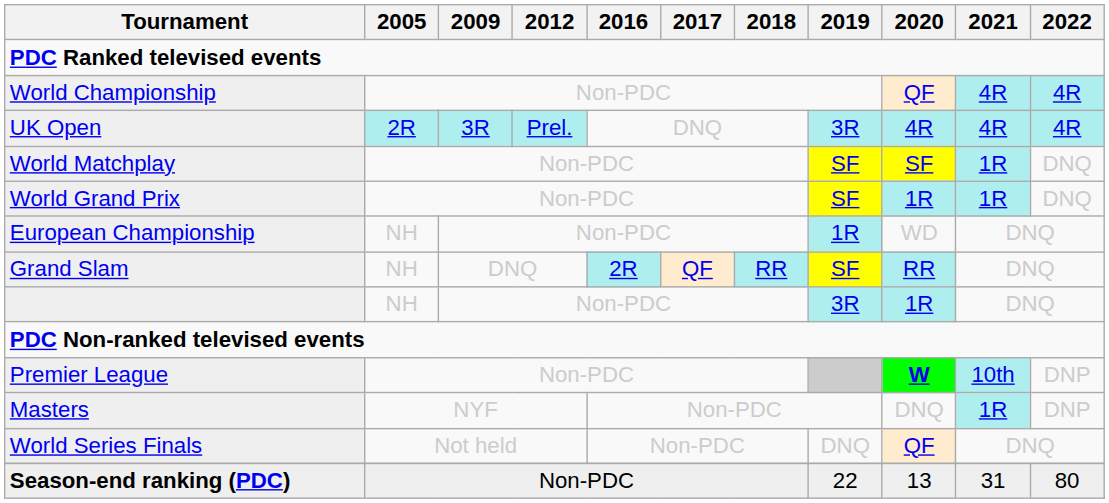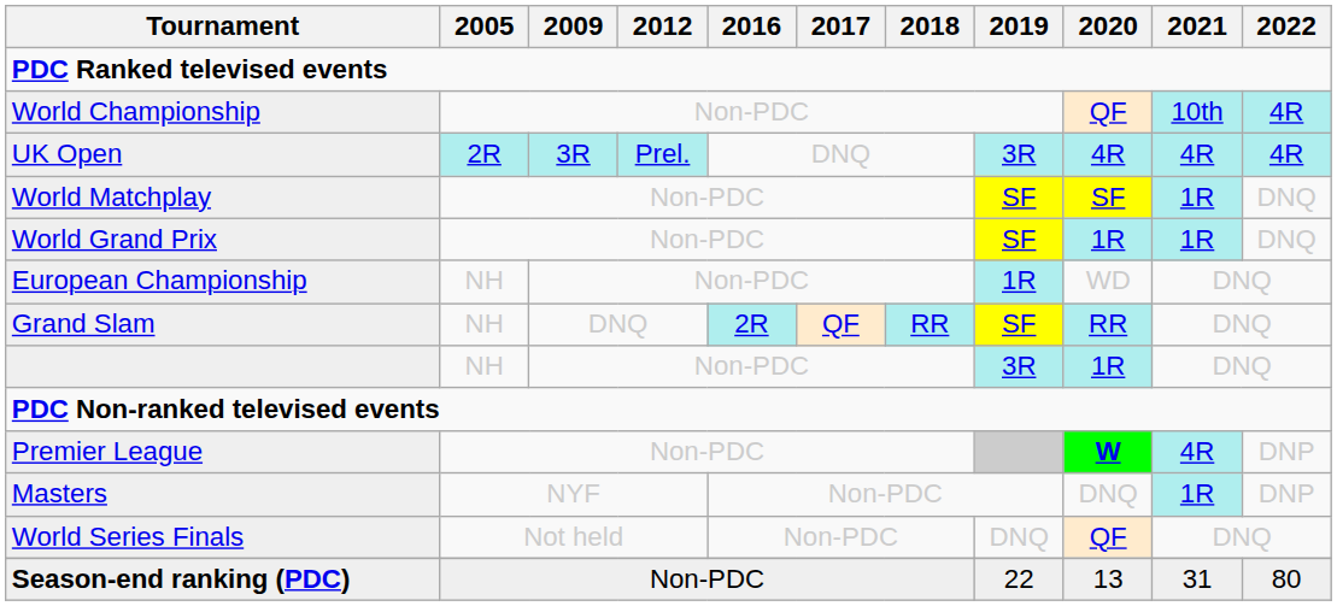World Championship | 2021: 4R -> 10th
Premier League | 2021: 10th -> 4R
